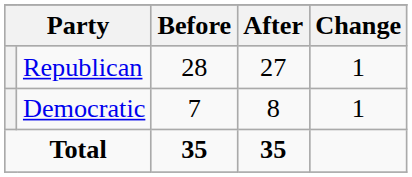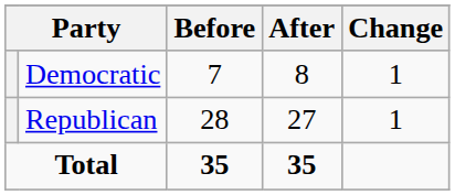rows swapped: Republican <-> Democratic
